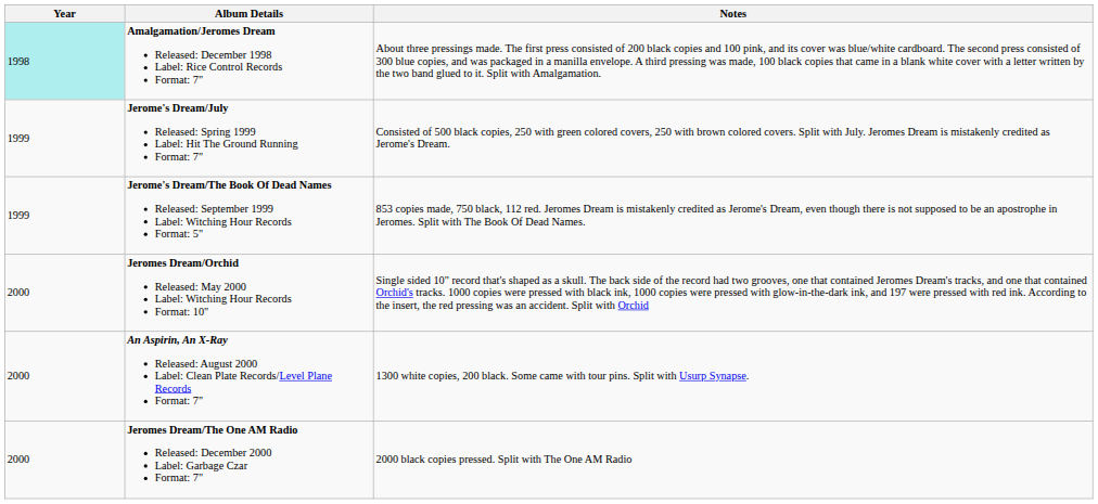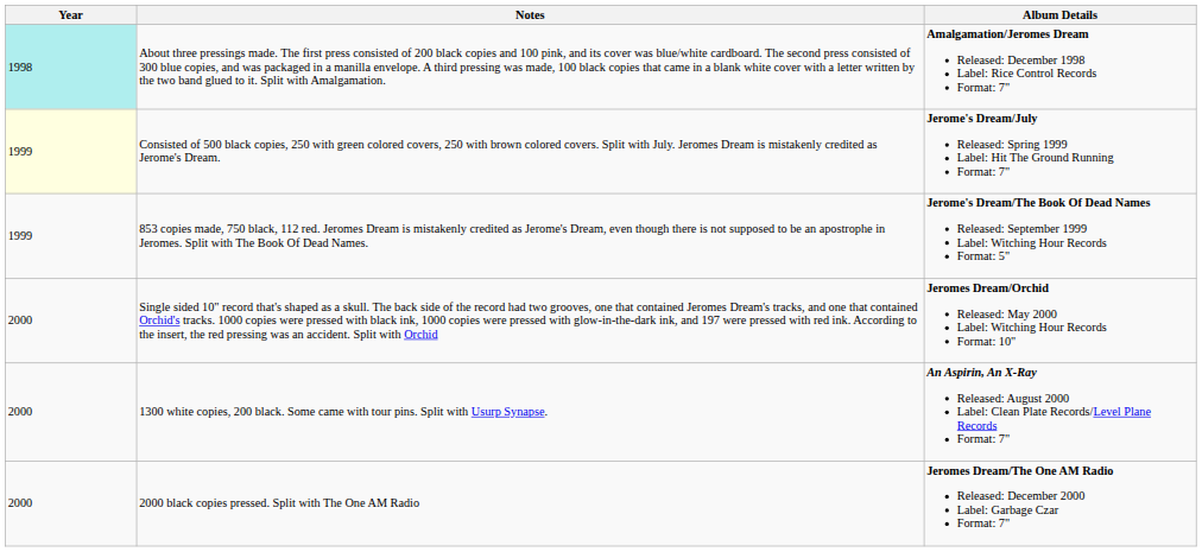columns swapped: Album Details <-> Notes
row 3 | Year: no background -> lightyellow background
